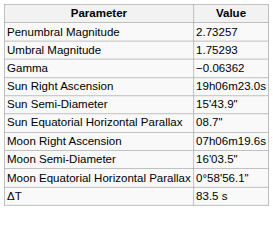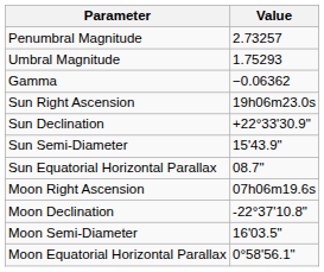+ row: Sun Declination | +22°33'30.9"
+ row: Moon Declination | -22°37'10.8"
- row: ΔT | 83.5 s
